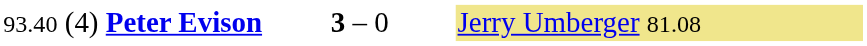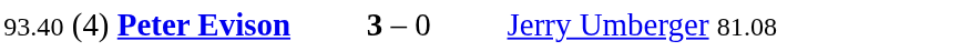93.40 (4) Peter Evison | column 3: khaki background -> no background
